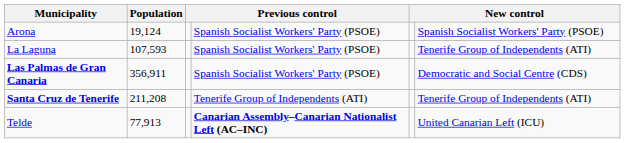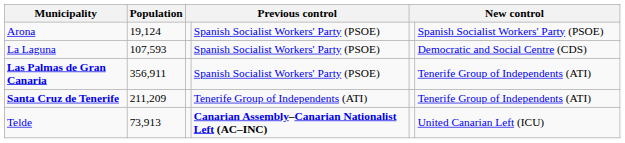La Laguna | column 6: Tenerife Group of Independents (ATI) -> Democratic and Social Centre (CDS)
Las Palmas de Gran Canaria | column 6: Democratic and Social Centre (CDS) -> Tenerife Group of Independents (ATI)
Santa Cruz de Tenerife | Population: 211,208 -> 211,209
Telde | Population: 77,913 -> 73,913
